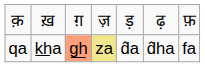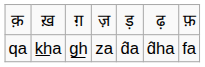qa | column 3: lightsalmon background -> no background
qa | column 4: khaki background -> no background
